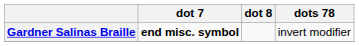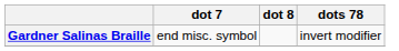Gardner Salinas Braille | dot 7: bold -> normal
